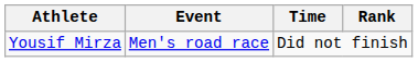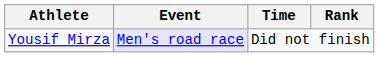Yousif Mirza | Event: no background -> lavender background
